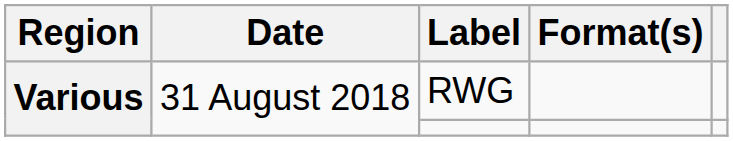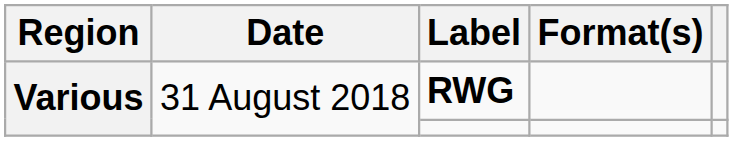RWG | Label: normal -> bold
